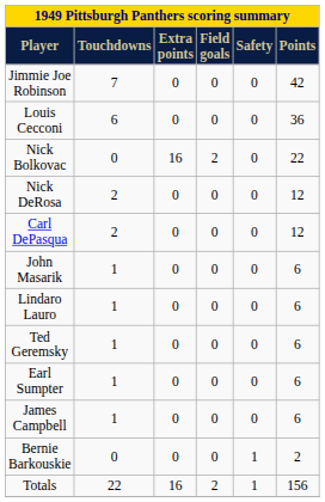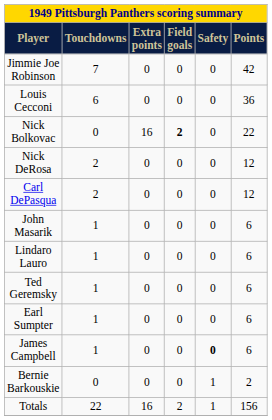Nick Bolkovac | Field goals: normal -> bold
James Campbell | Safety: normal -> bold
